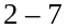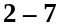row 1 | column 1: normal -> bold
